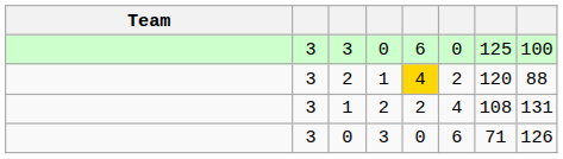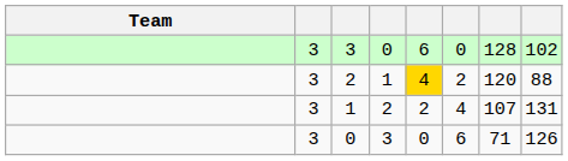row 2 | column 7: 125 -> 128
row 2 | column 8: 100 -> 102
row 4 | column 7: 108 -> 107
